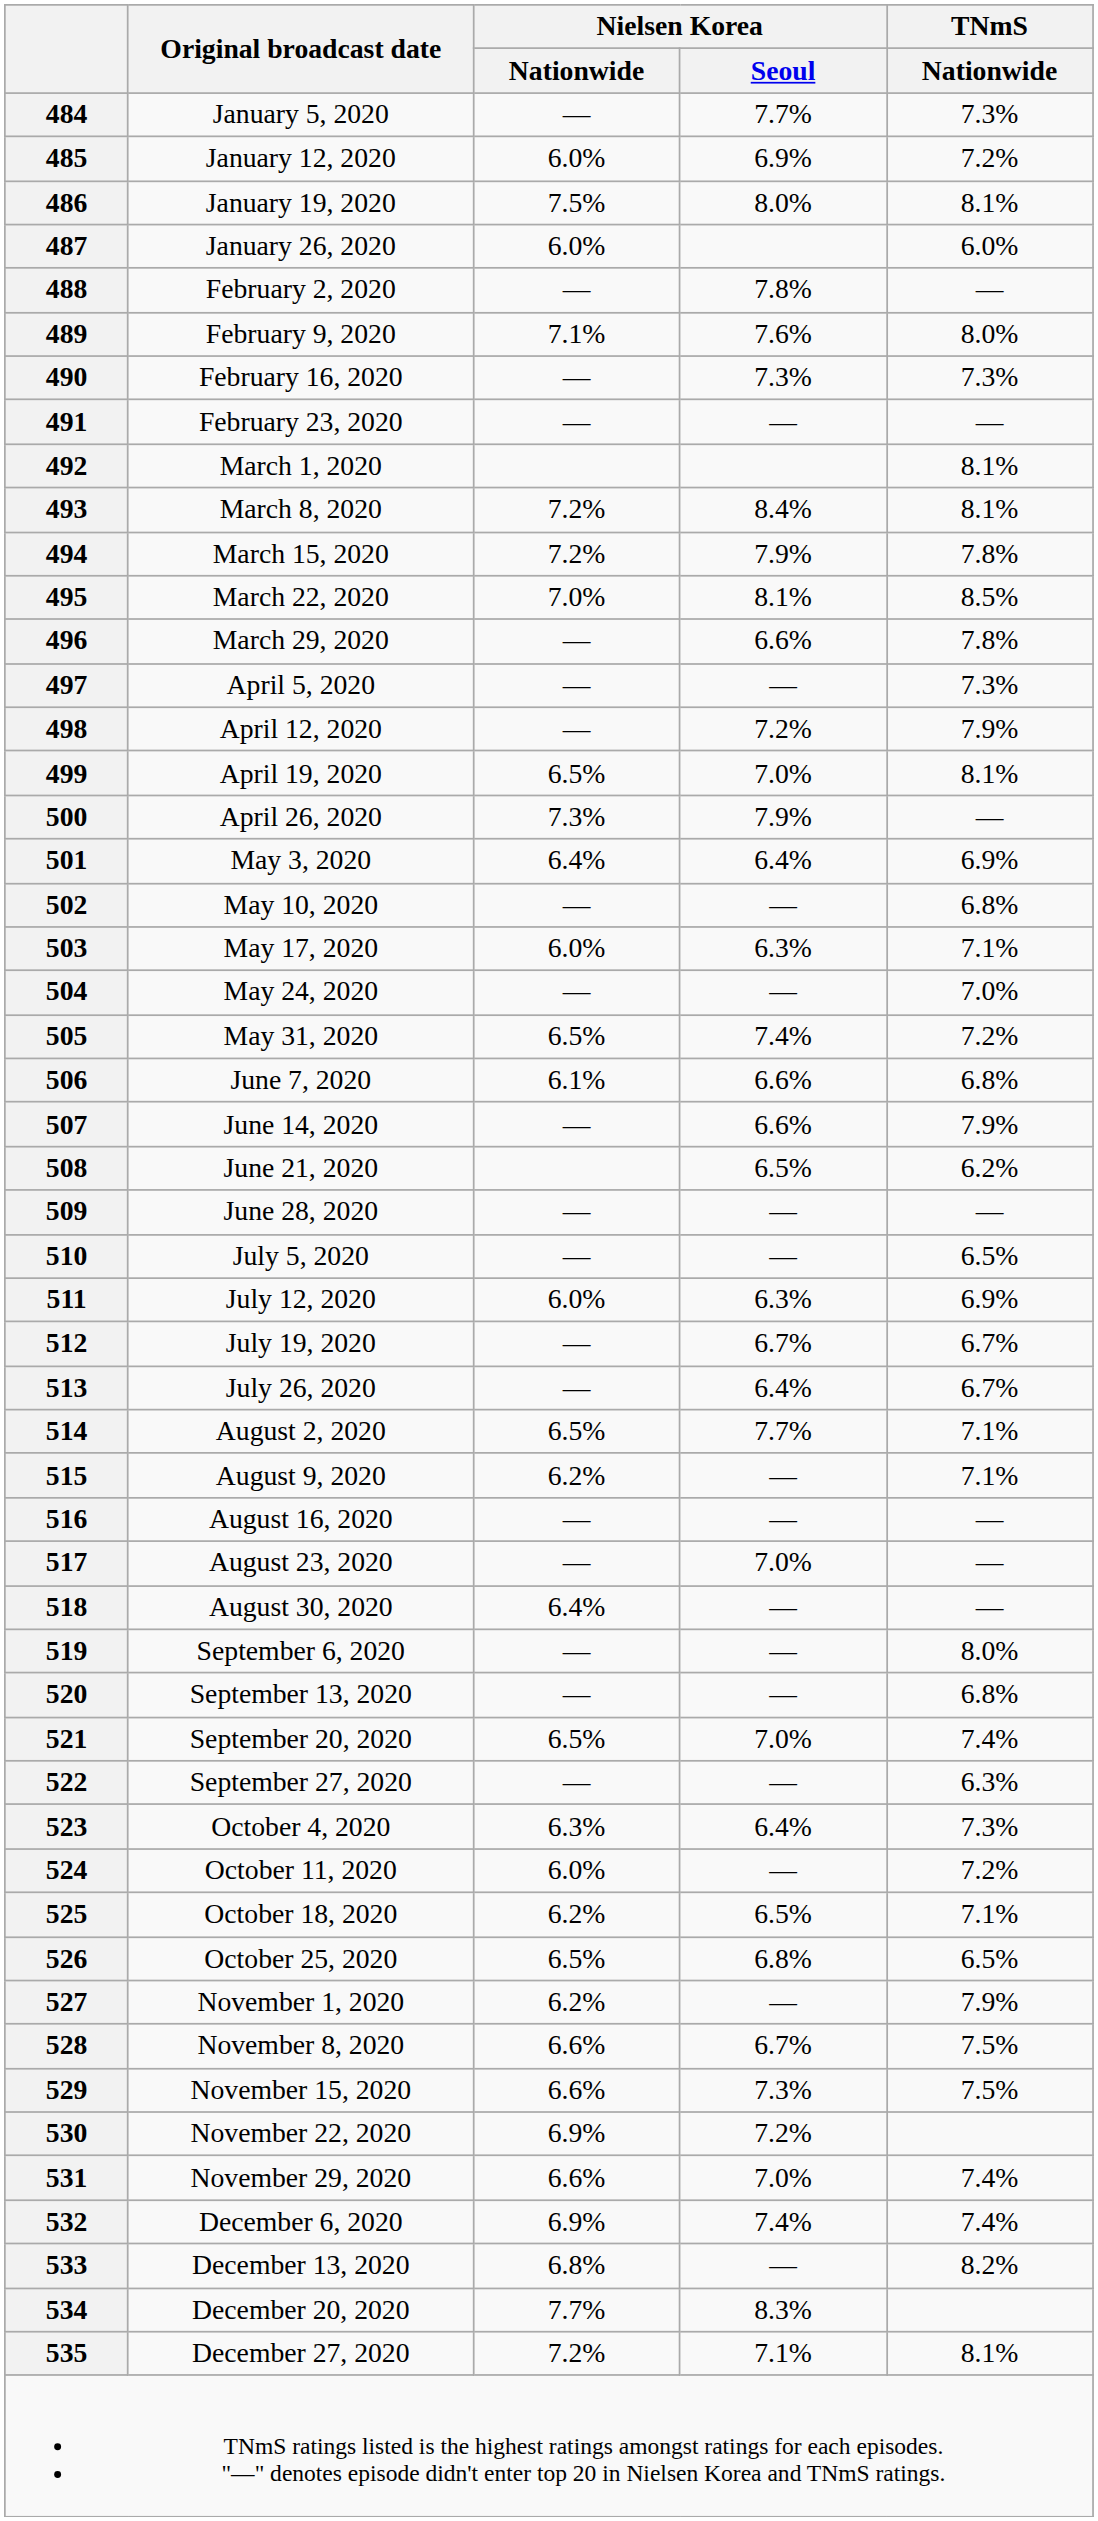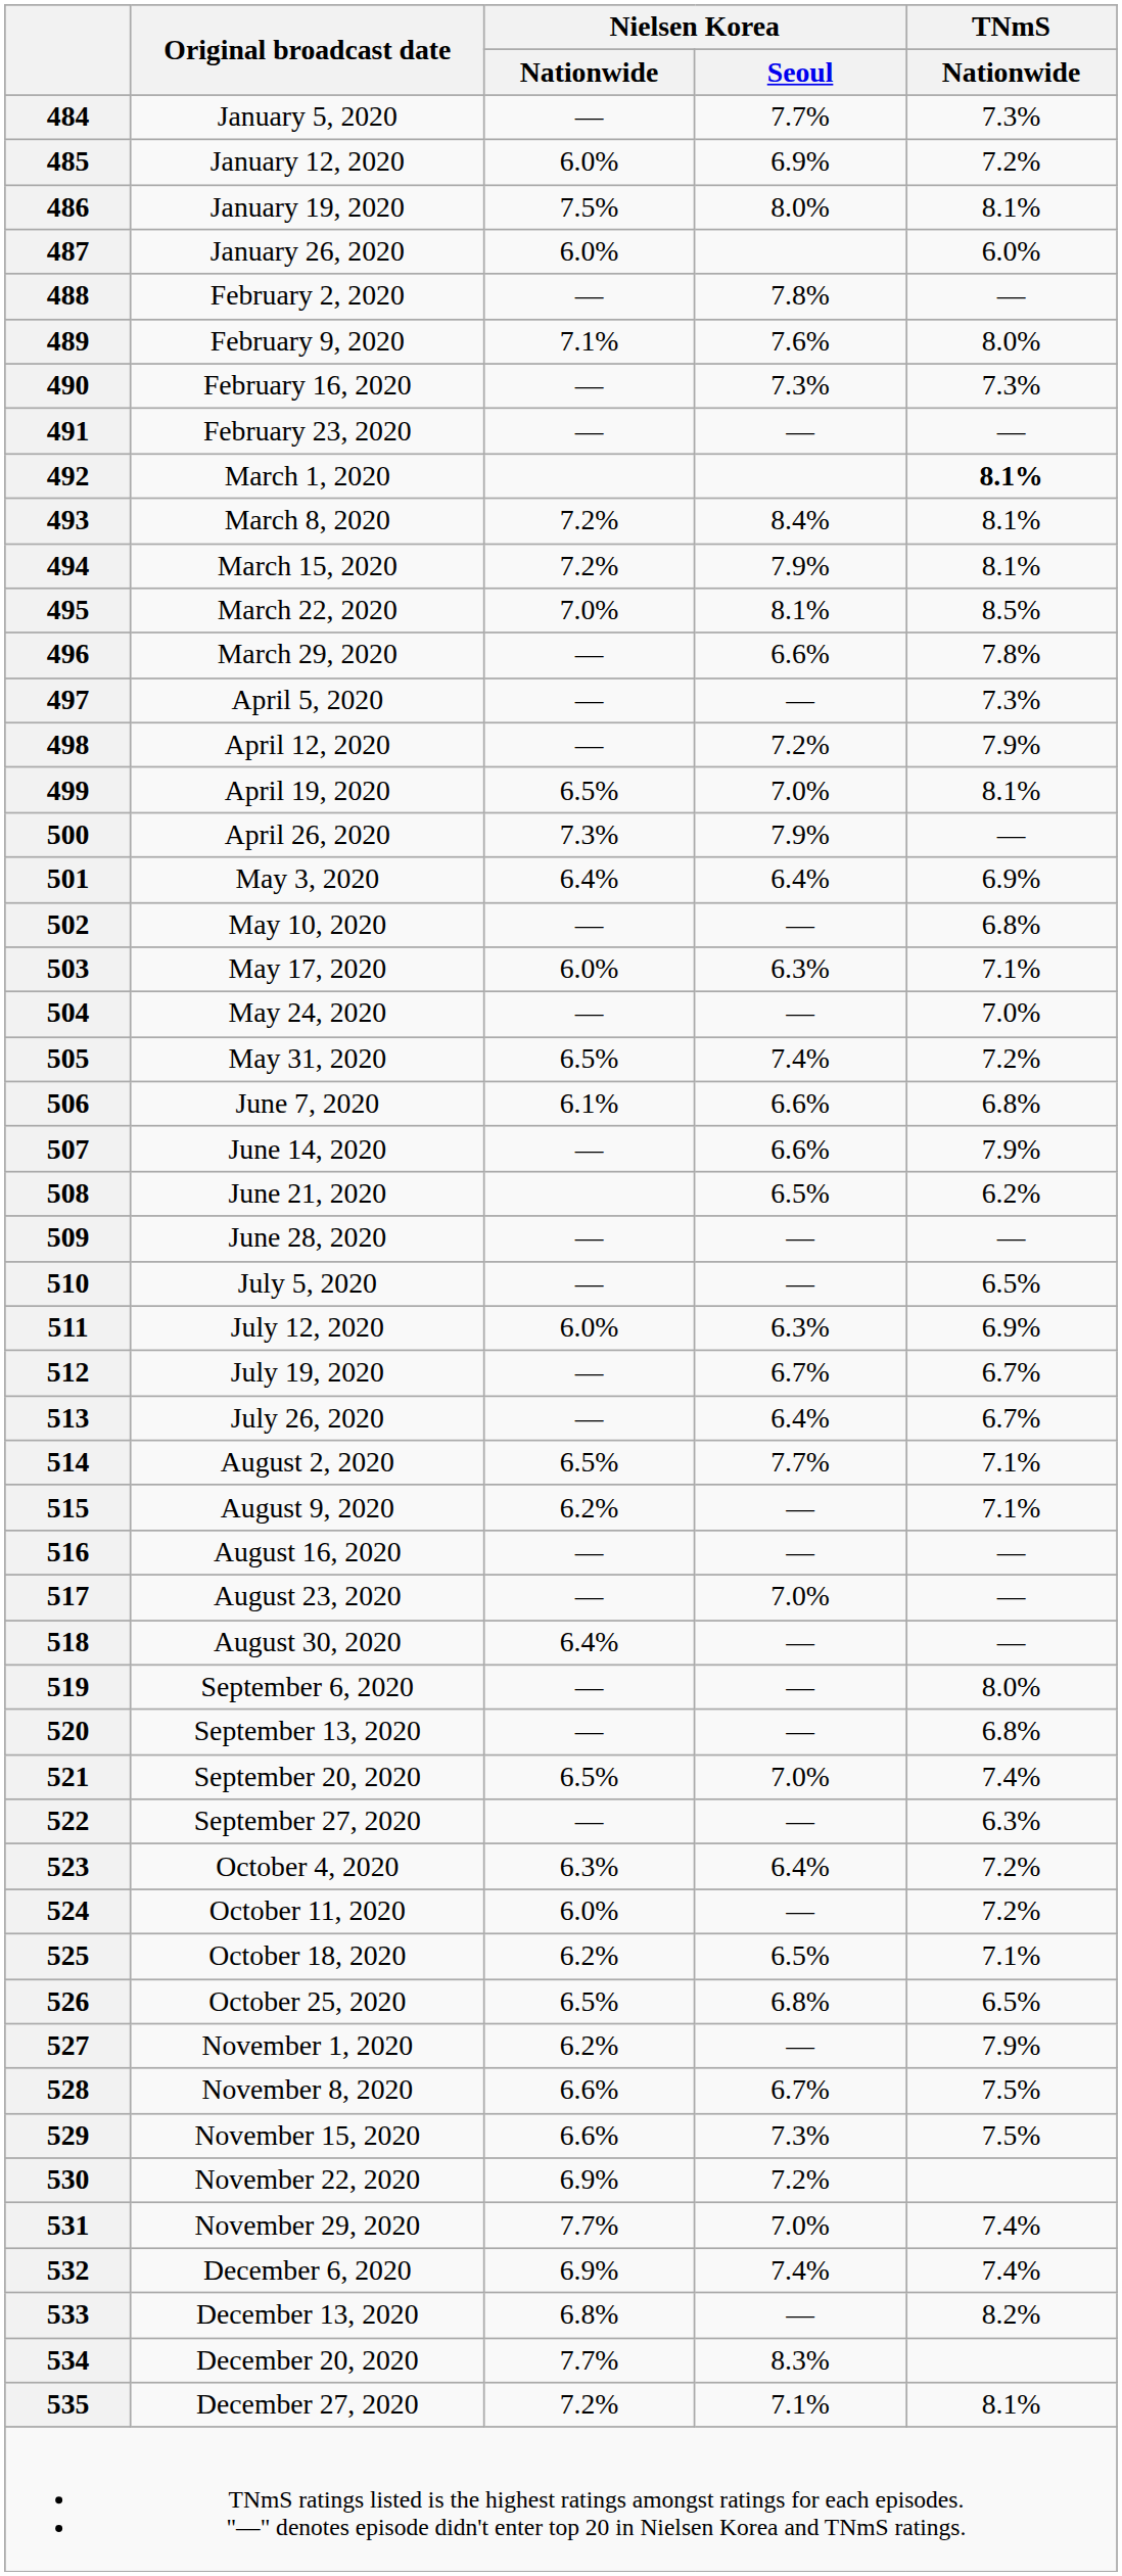492 | TNmS / Nationwide: normal -> bold
494 | TNmS / Nationwide: 7.8% -> 8.1%
523 | TNmS / Nationwide: 7.3% -> 7.2%
531 | Nielsen Korea / Nationwide: 6.6% -> 7.7%
